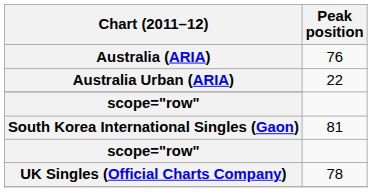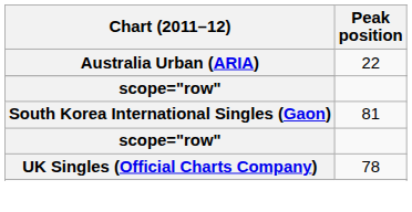- row: Australia (ARIA) | 76
